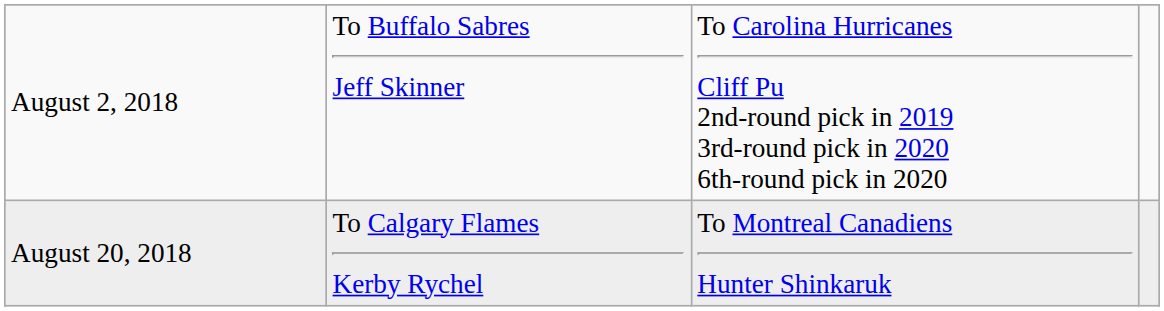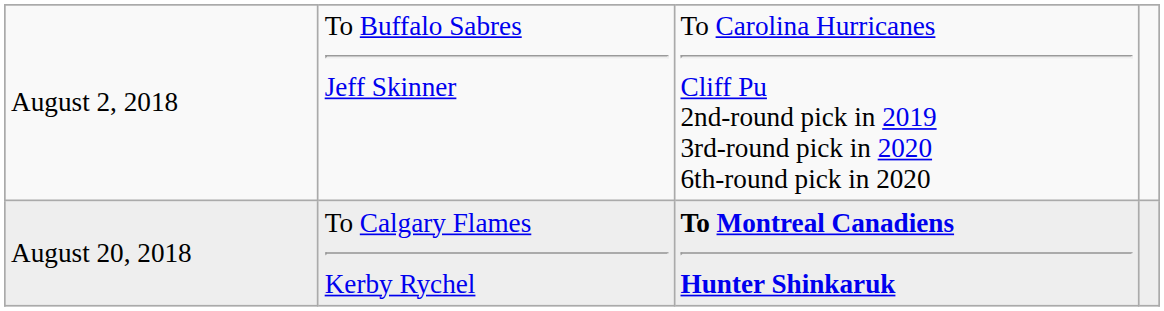August 20, 2018 | column 3: normal -> bold
